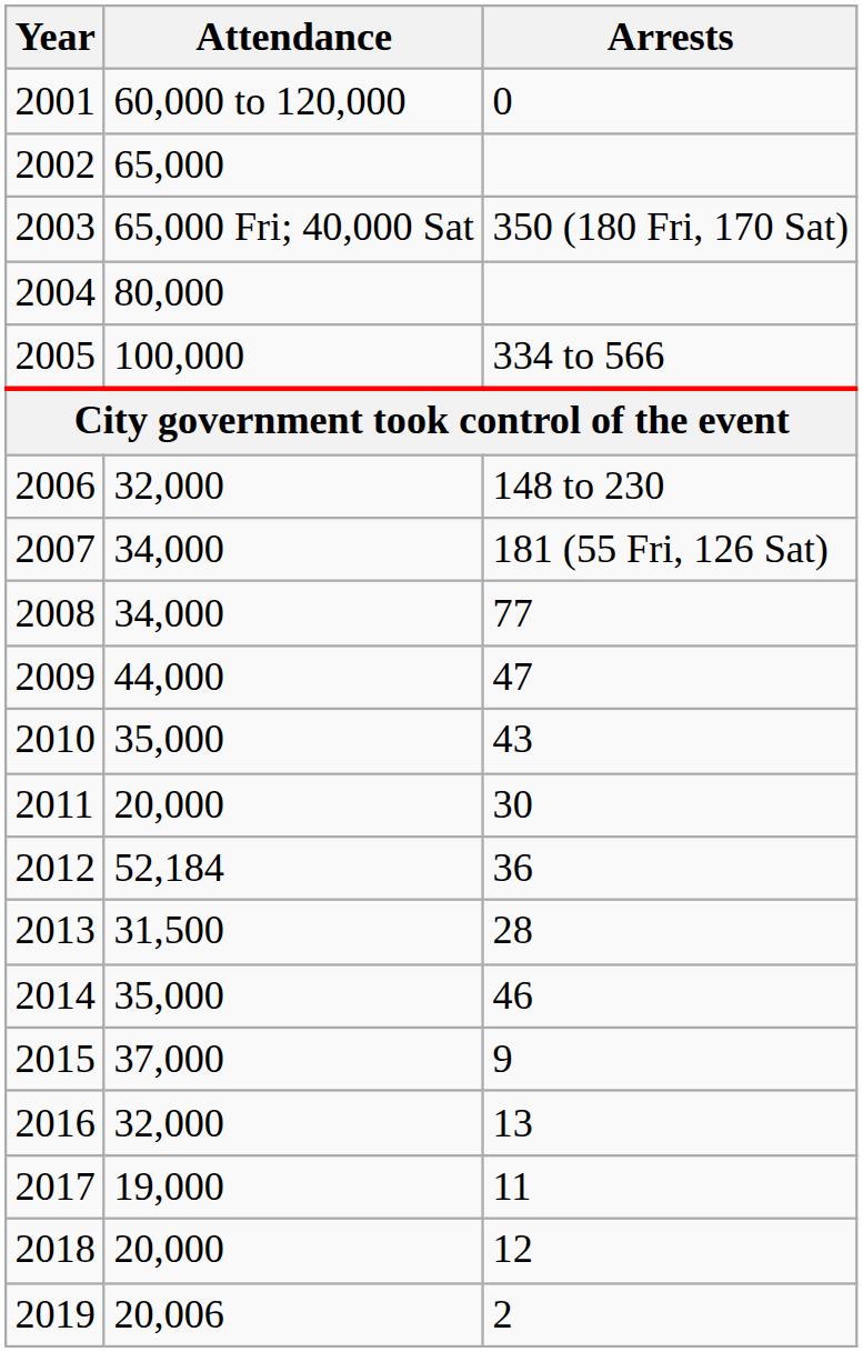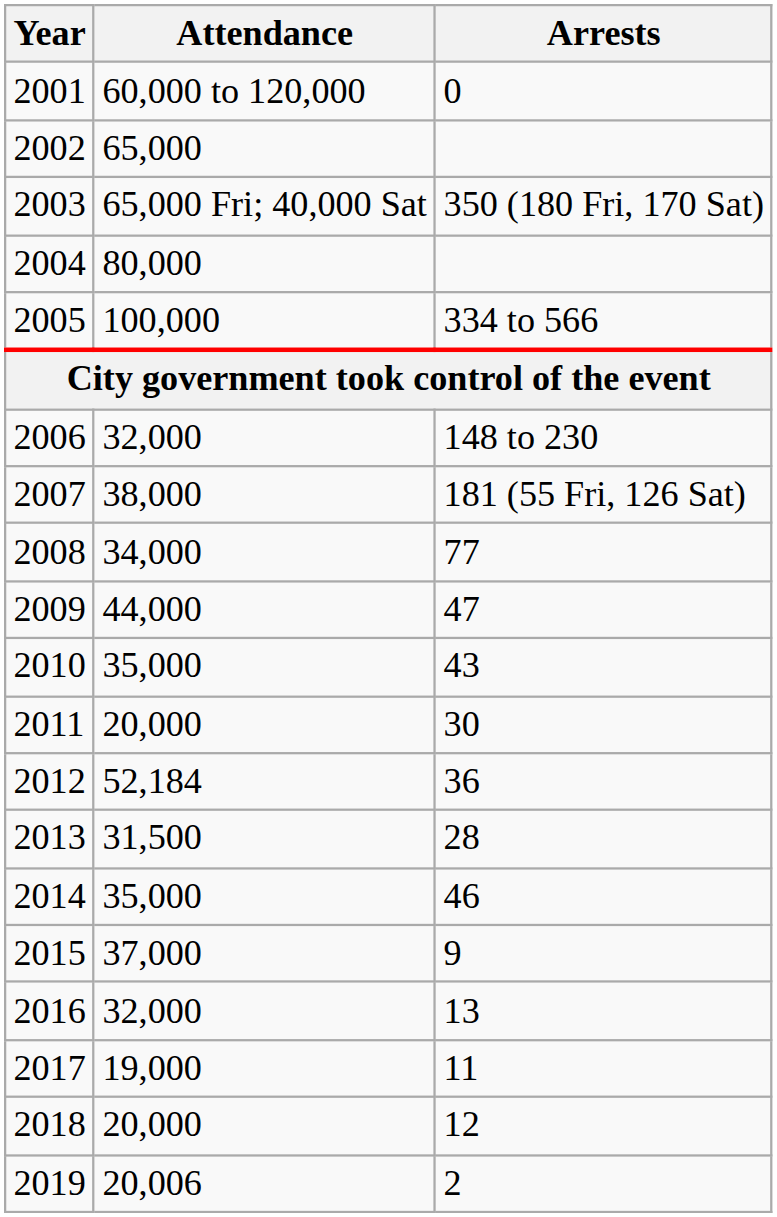2007 | Attendance: 34,000 -> 38,000
